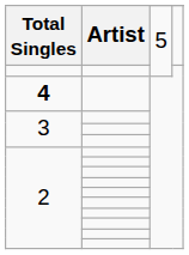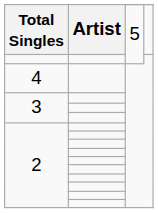4 | Total Singles: bold -> normal
